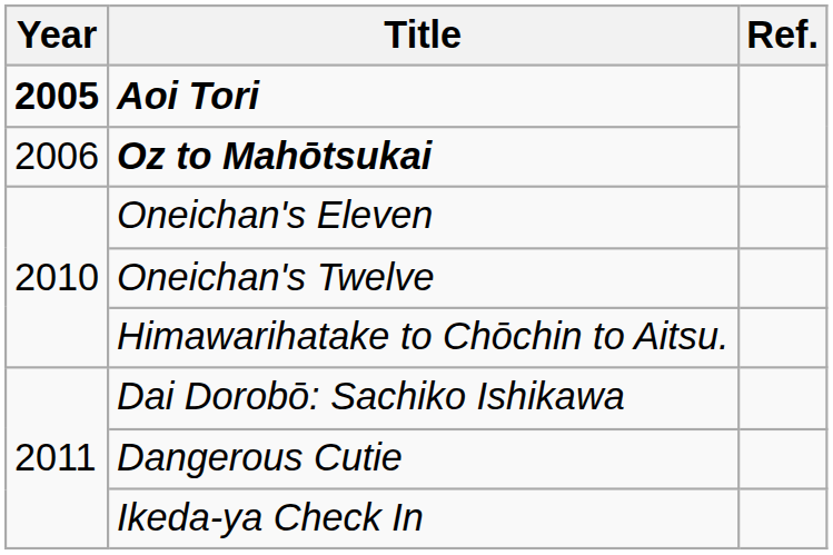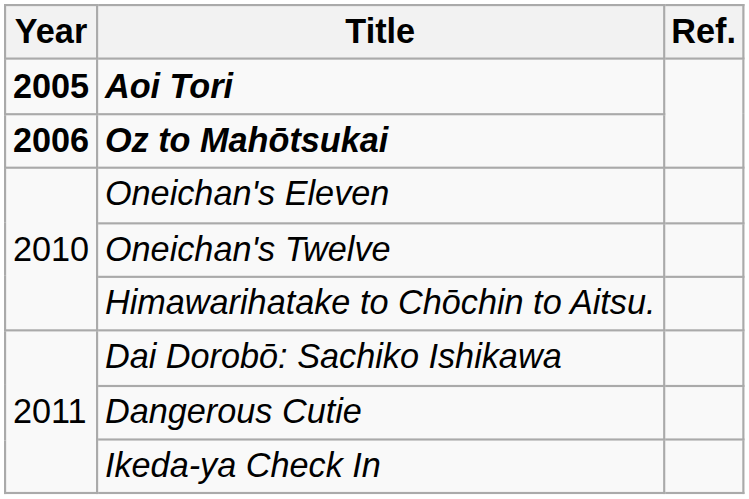Oz to Mahōtsukai | Year: normal -> bold
